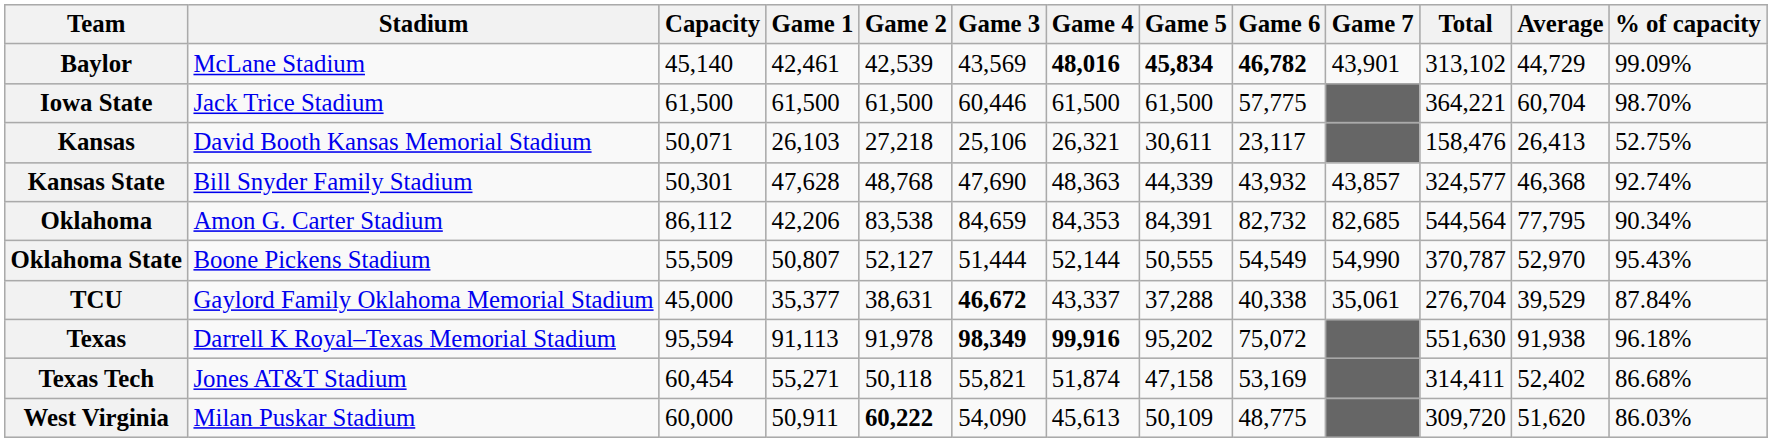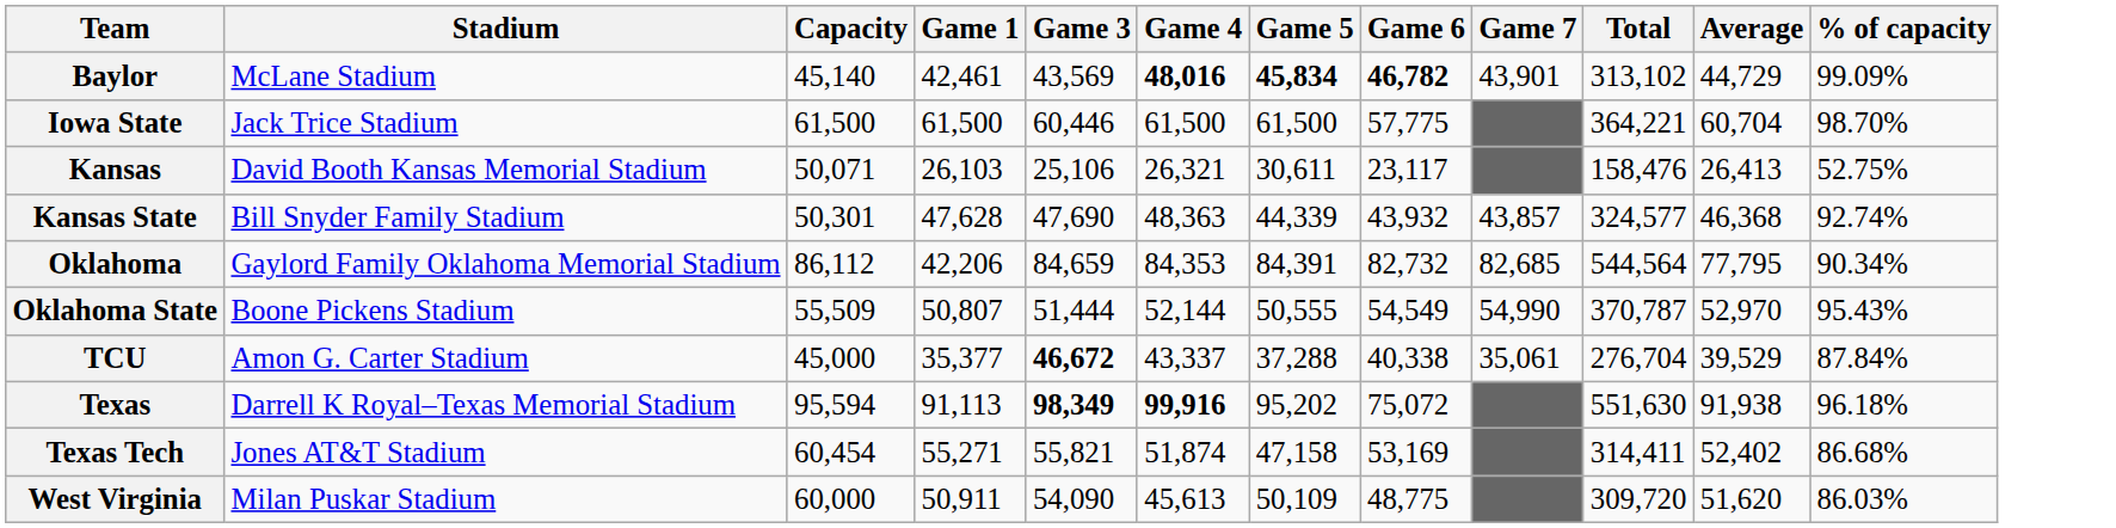- column: Game 2 | 42,539 | 61,500 | 27,218 | 48,768 | 83,538 | 52,127 | 38,631 | 91,978 | 50,118 | 60,222
Oklahoma | Stadium: Amon G. Carter Stadium -> Gaylord Family Oklahoma Memorial Stadium
TCU | Stadium: Gaylord Family Oklahoma Memorial Stadium -> Amon G. Carter Stadium
